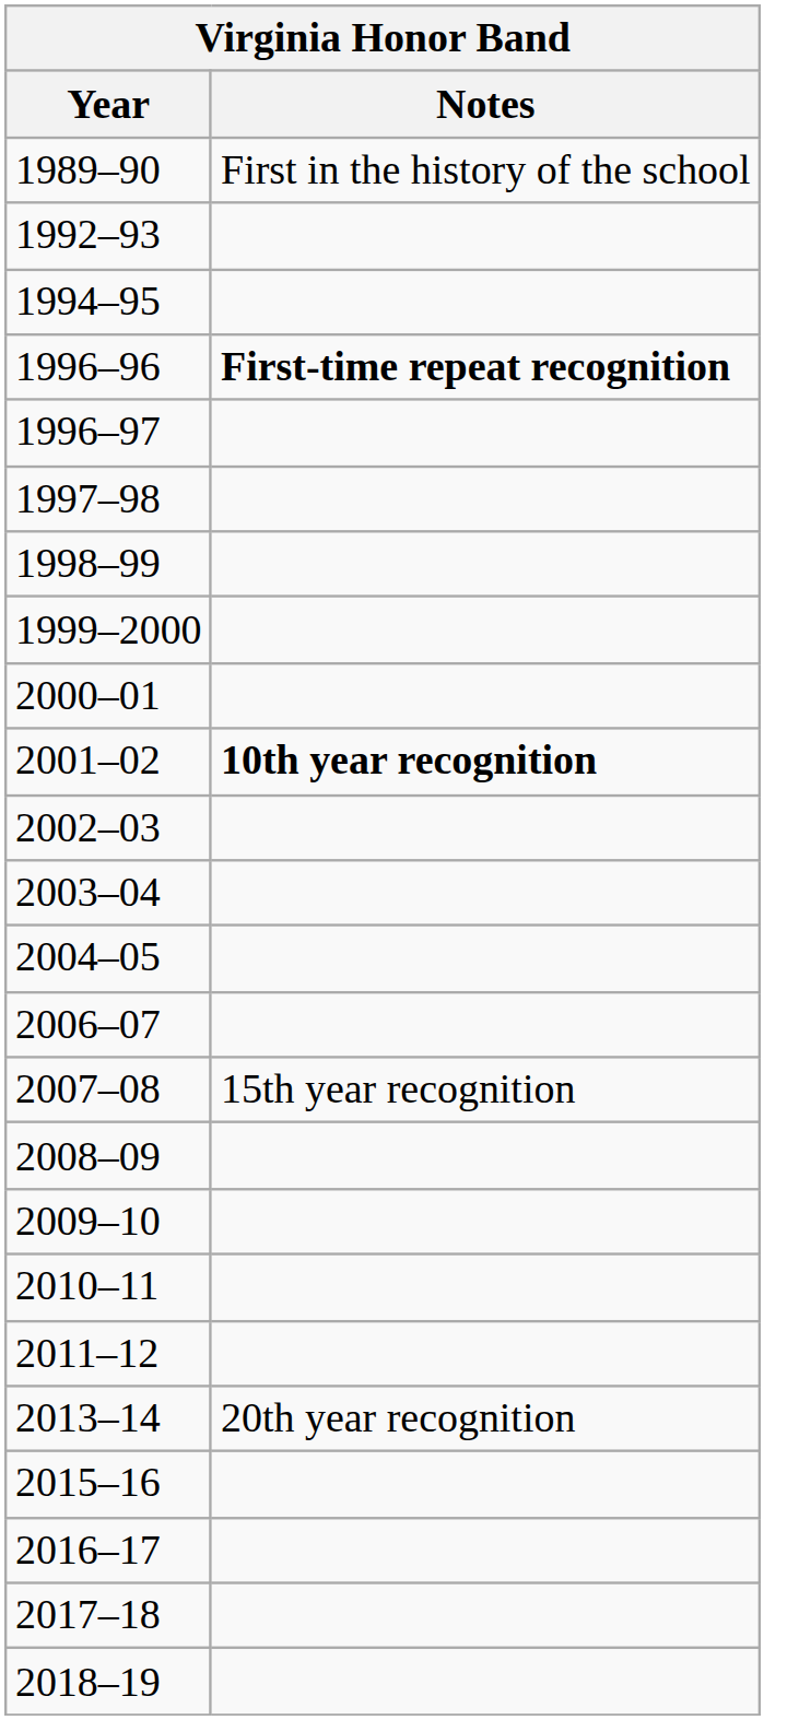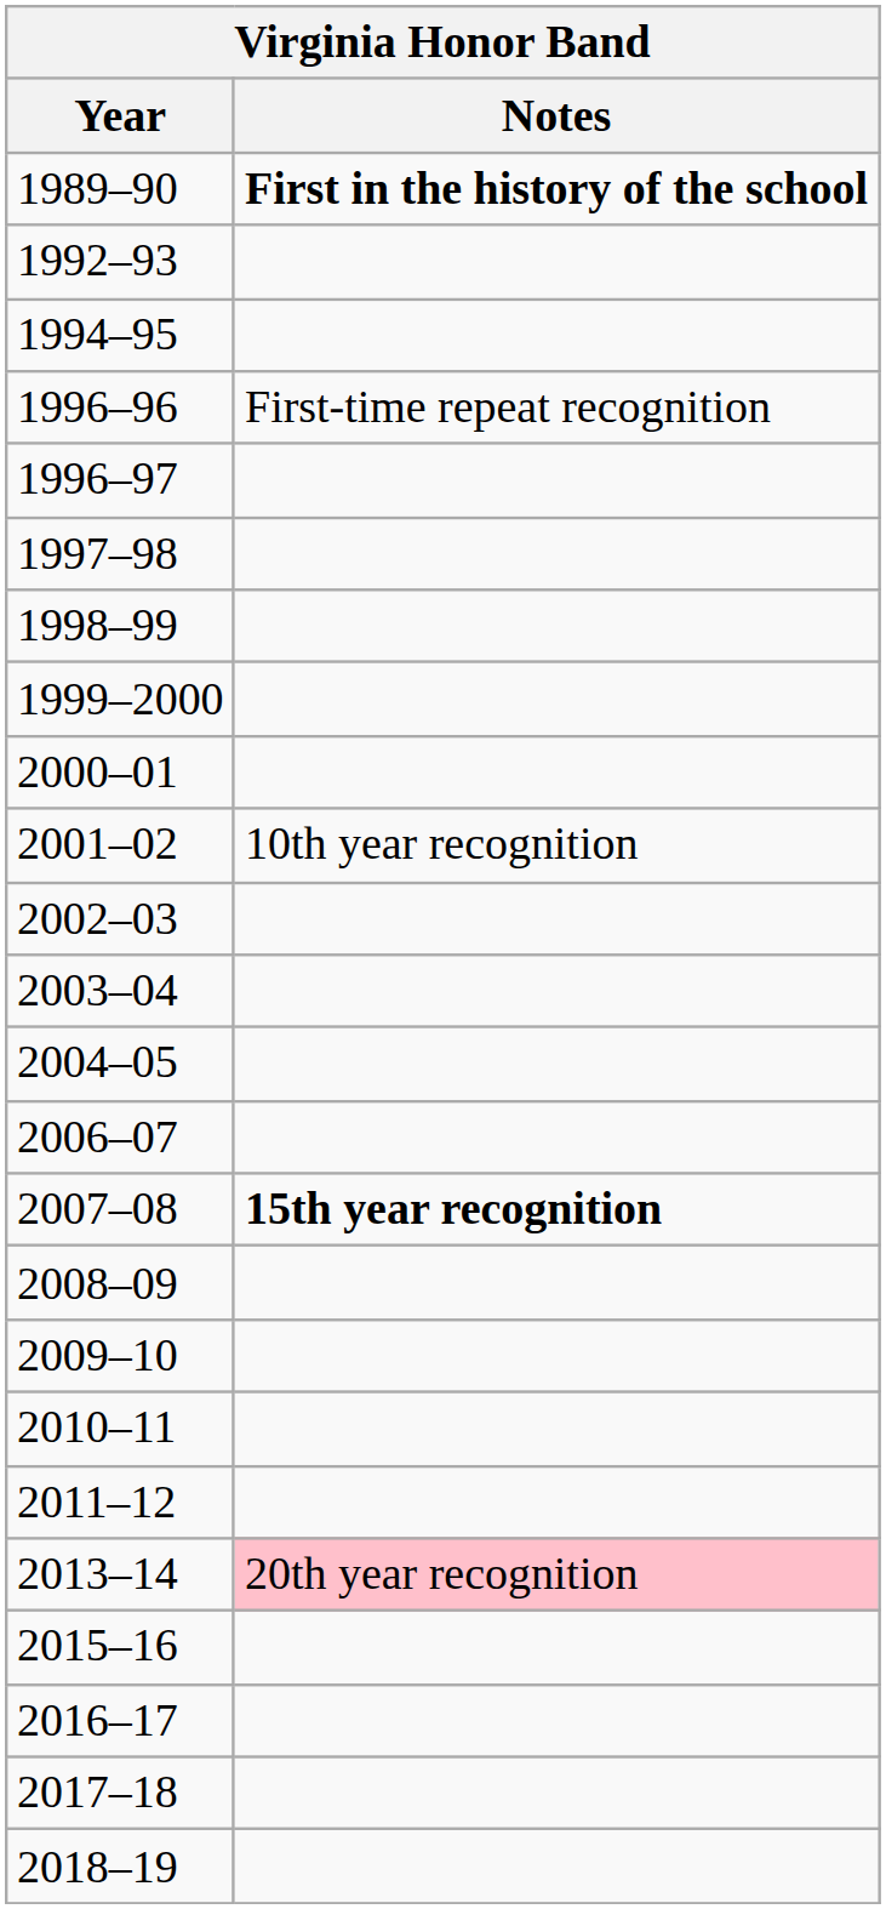1989–90 | Notes: normal -> bold
1996–96 | Notes: bold -> normal
2001–02 | Notes: bold -> normal
2007–08 | Notes: normal -> bold
2013–14 | Notes: no background -> pink background
